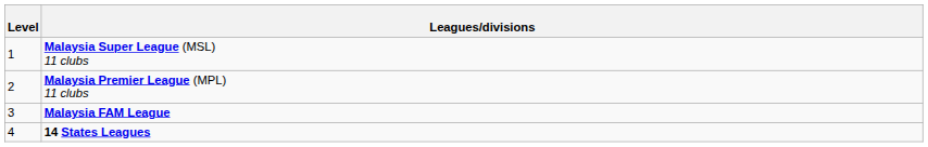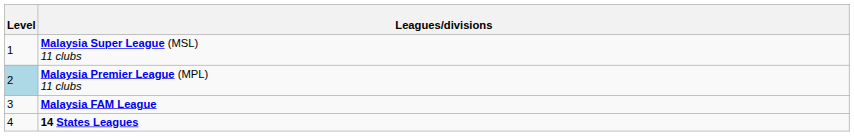Malaysia Premier League (MPL) 11 clubs | Level: no background -> lightblue background
